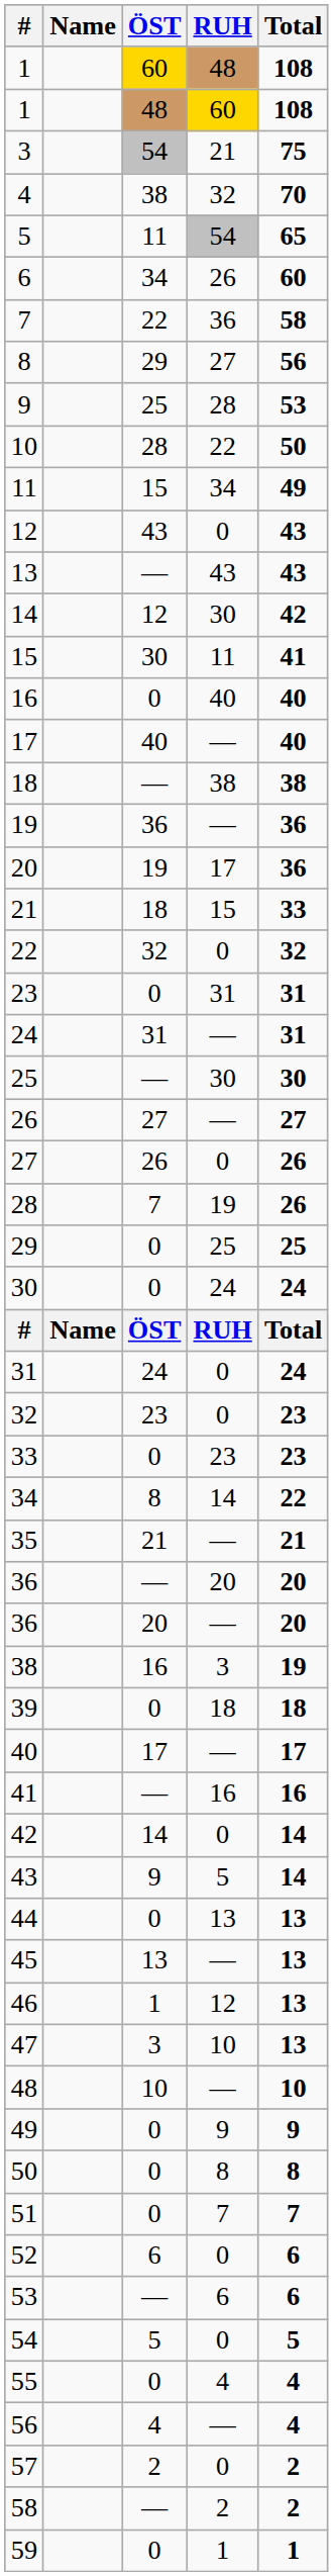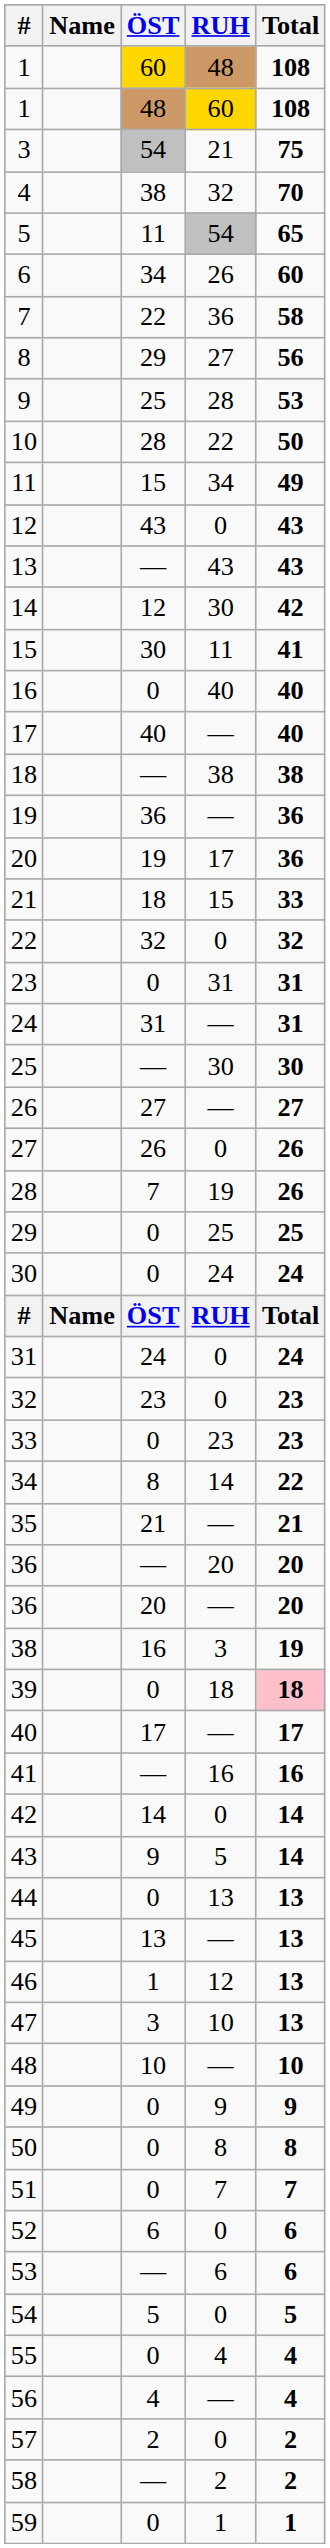39 | Total: no background -> pink background
